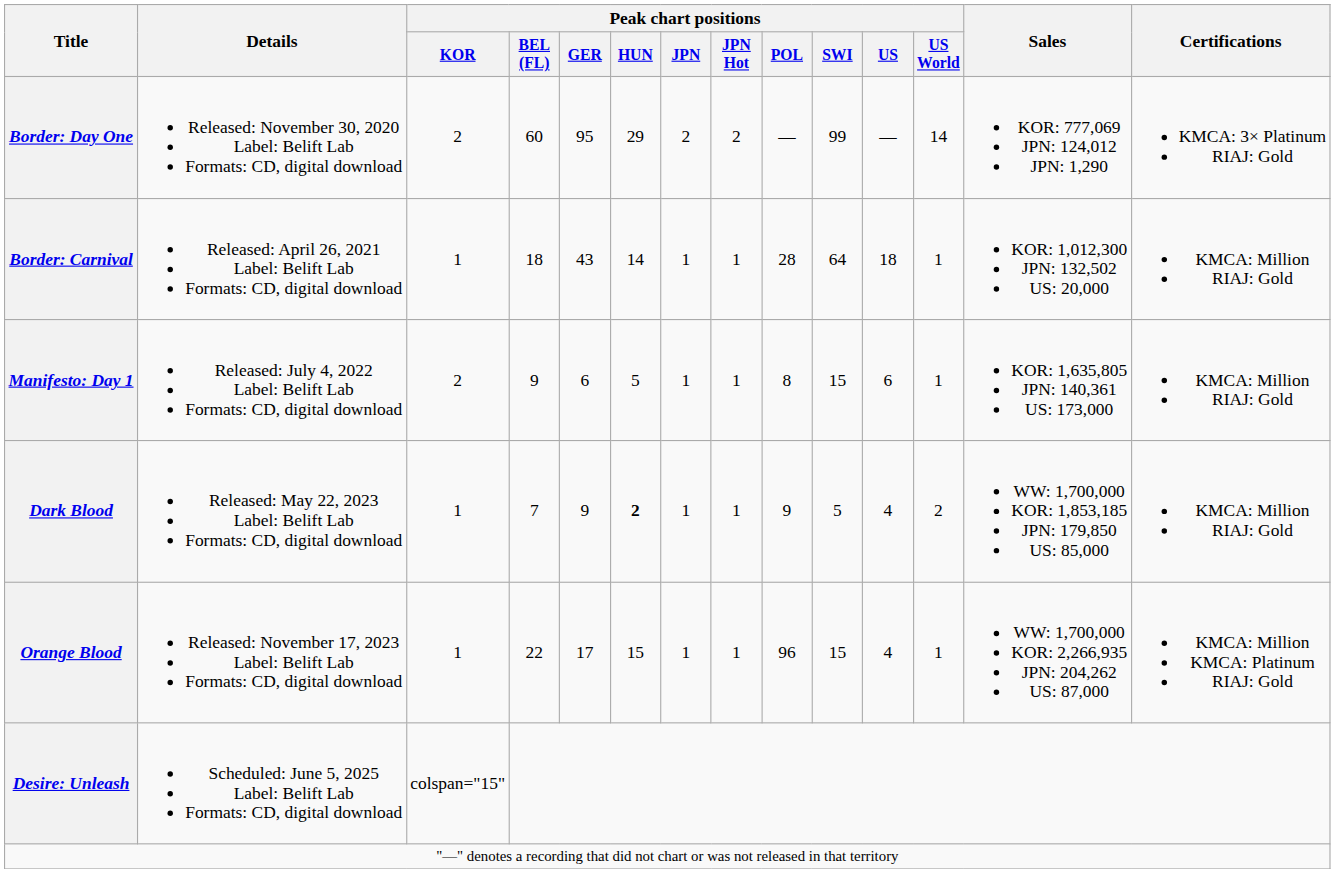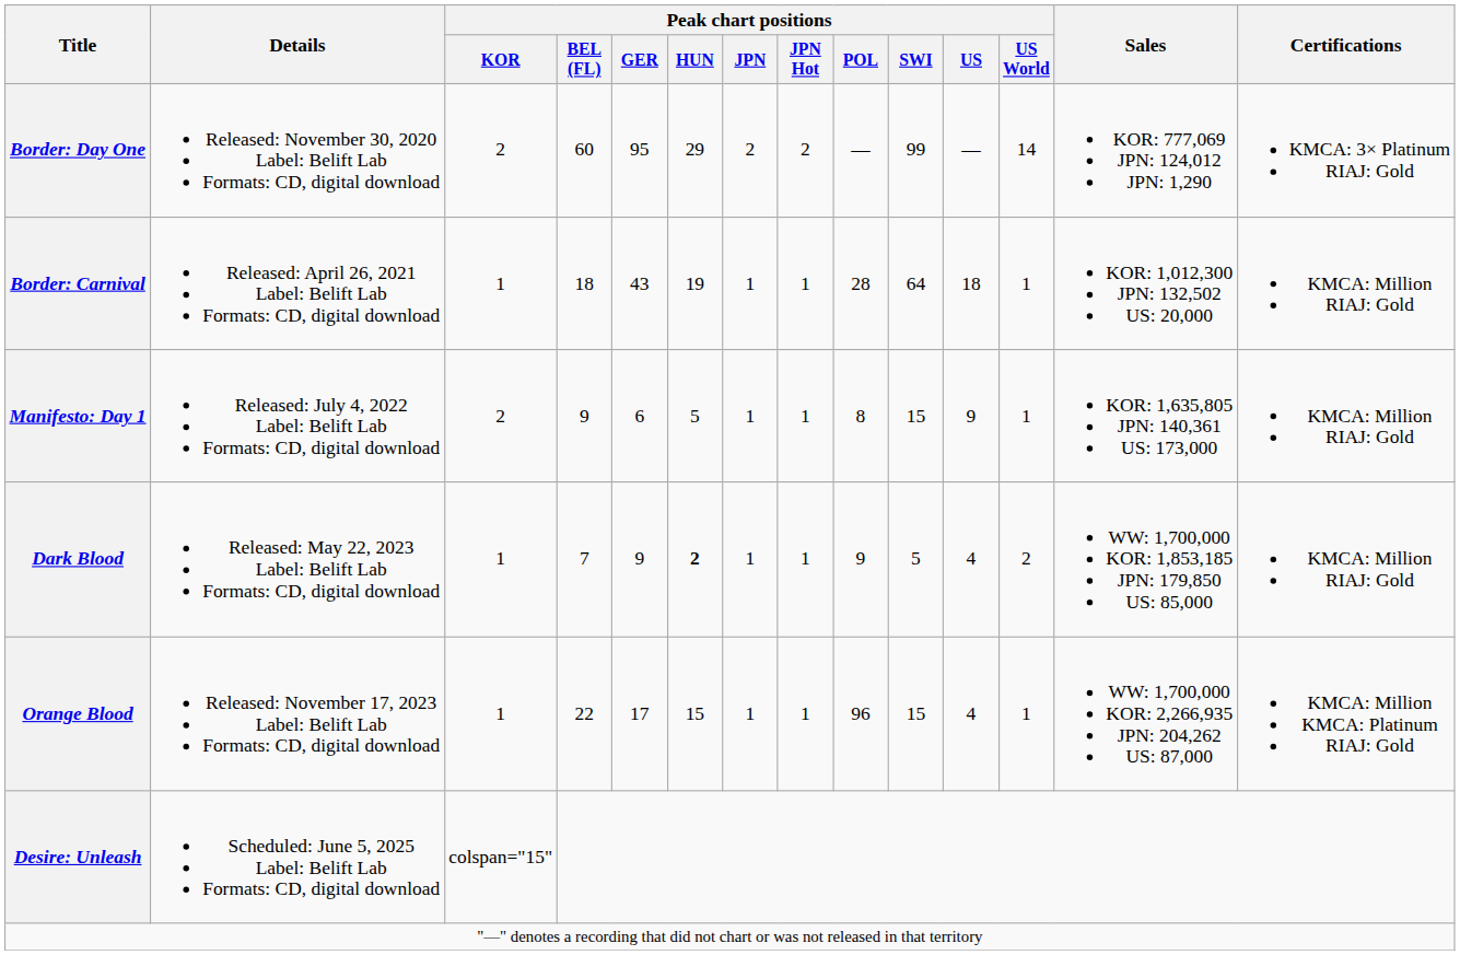Border: Carnival | Peak chart positions / HUN: 14 -> 19
Manifesto: Day 1 | Peak chart positions / US: 6 -> 9
